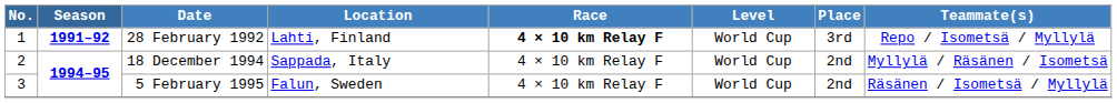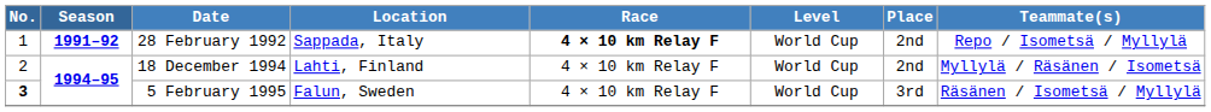28 February 1992 | Location: Lahti, Finland -> Sappada, Italy
28 February 1992 | Place: 3rd -> 2nd
18 December 1994 | Location: Sappada, Italy -> Lahti, Finland
5 February 1995 | No.: normal -> bold
5 February 1995 | Place: 2nd -> 3rd
